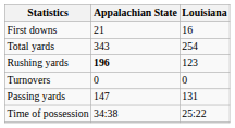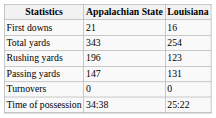Rushing yards | Appalachian State: bold -> normal
rows swapped: Passing yards <-> Turnovers
